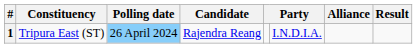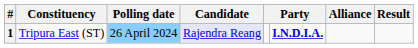1 | Candidate: no background -> lavender background
1 | column 6: normal -> bold
